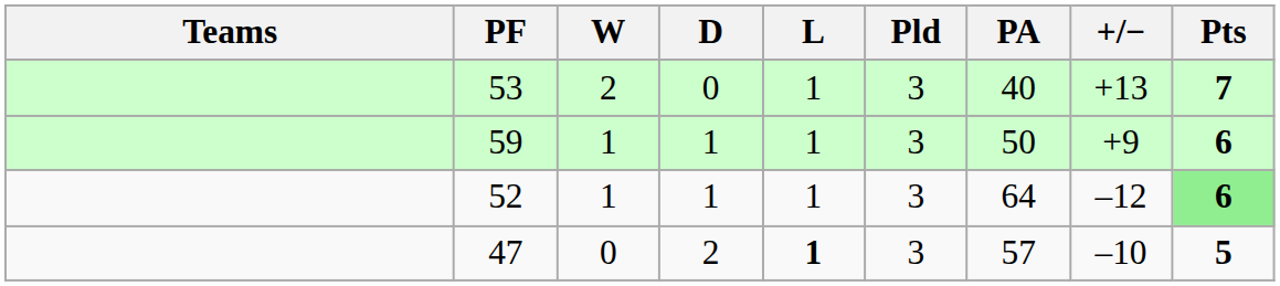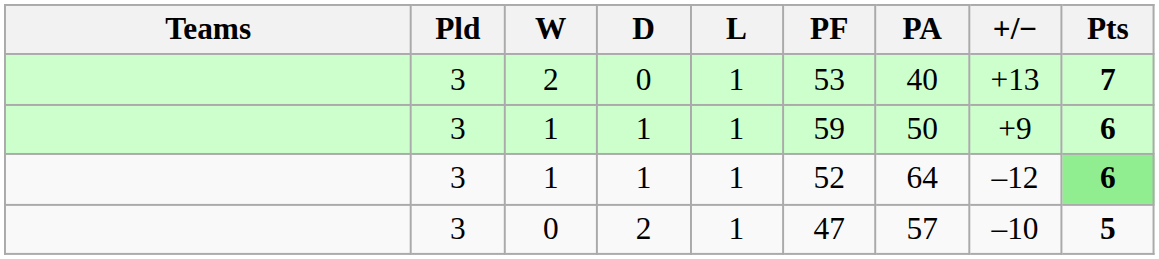columns swapped: Pld <-> PF
row 5 | L: bold -> normal
